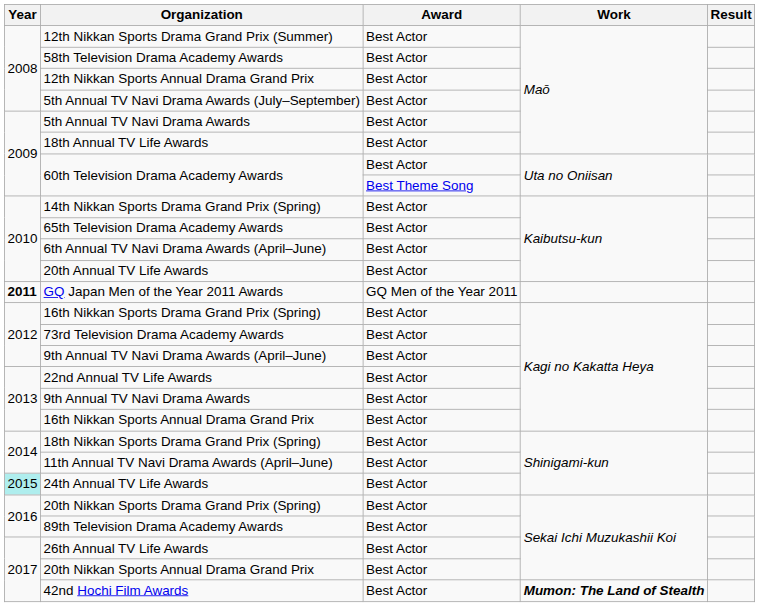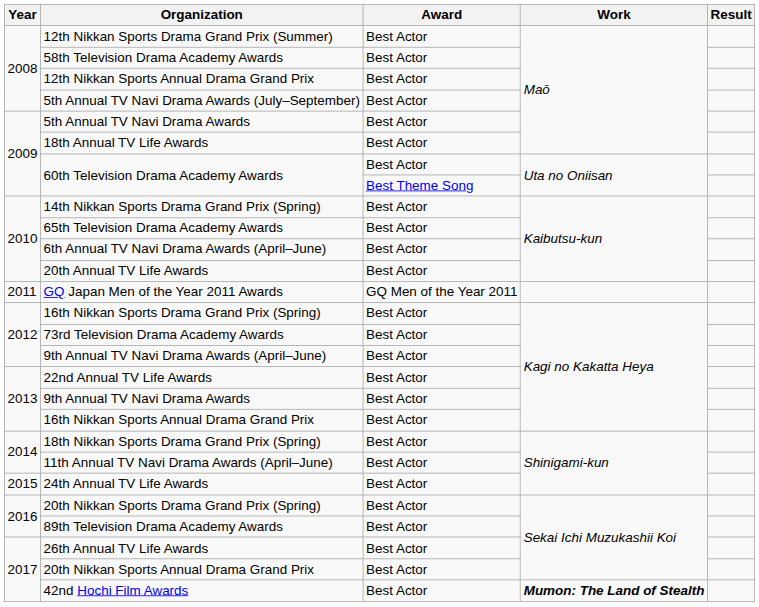GQ Japan Men of the Year 2011 Awards | Year: bold -> normal
24th Annual TV Life Awards | Year: paleturquoise background -> no background
